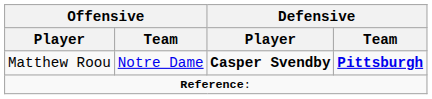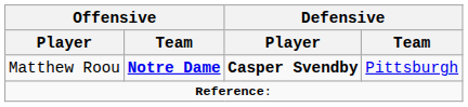Matthew Roou | Offensive / Team: normal -> bold
Matthew Roou | Defensive / Team: bold -> normal
